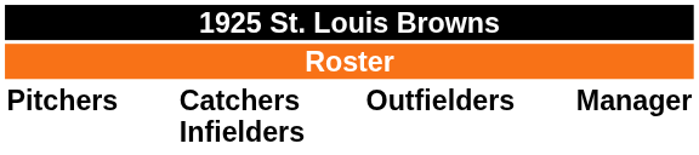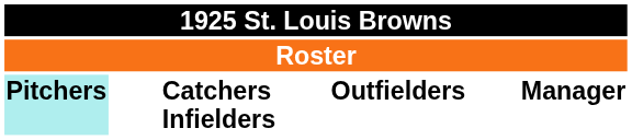Pitchers | column 1: no background -> paleturquoise background
